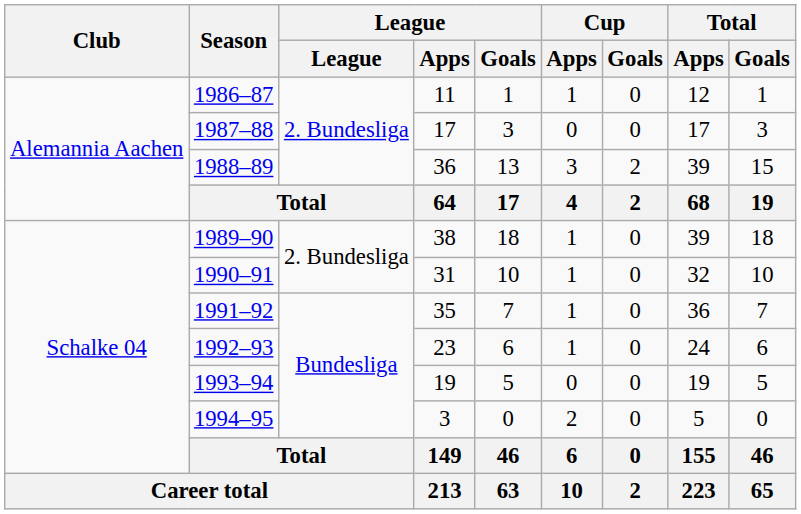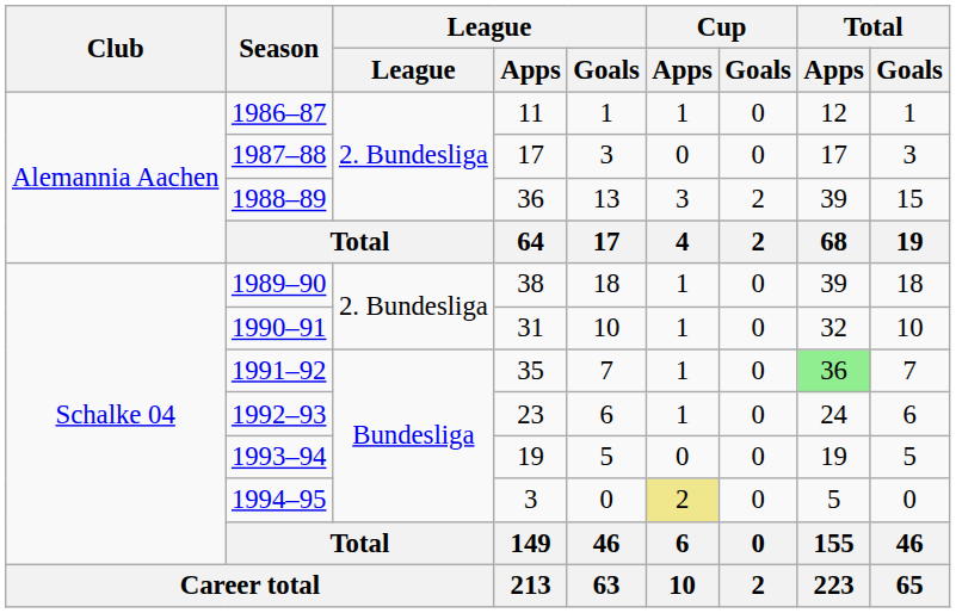1991–92 | Total / Apps: no background -> lightgreen background
1994–95 | Cup / Apps: no background -> khaki background
